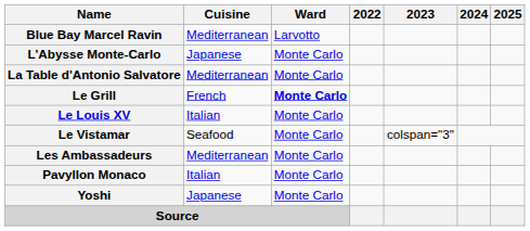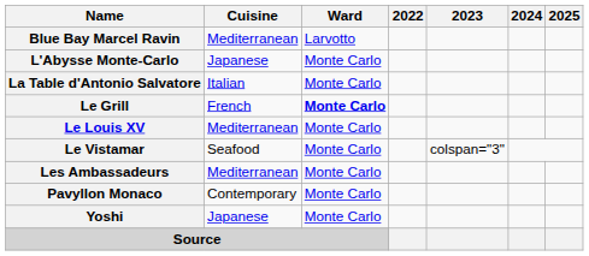La Table d'Antonio Salvatore | Cuisine: Mediterranean -> Italian
Le Louis XV | Cuisine: Italian -> Mediterranean
Pavyllon Monaco | Cuisine: Italian -> Contemporary
